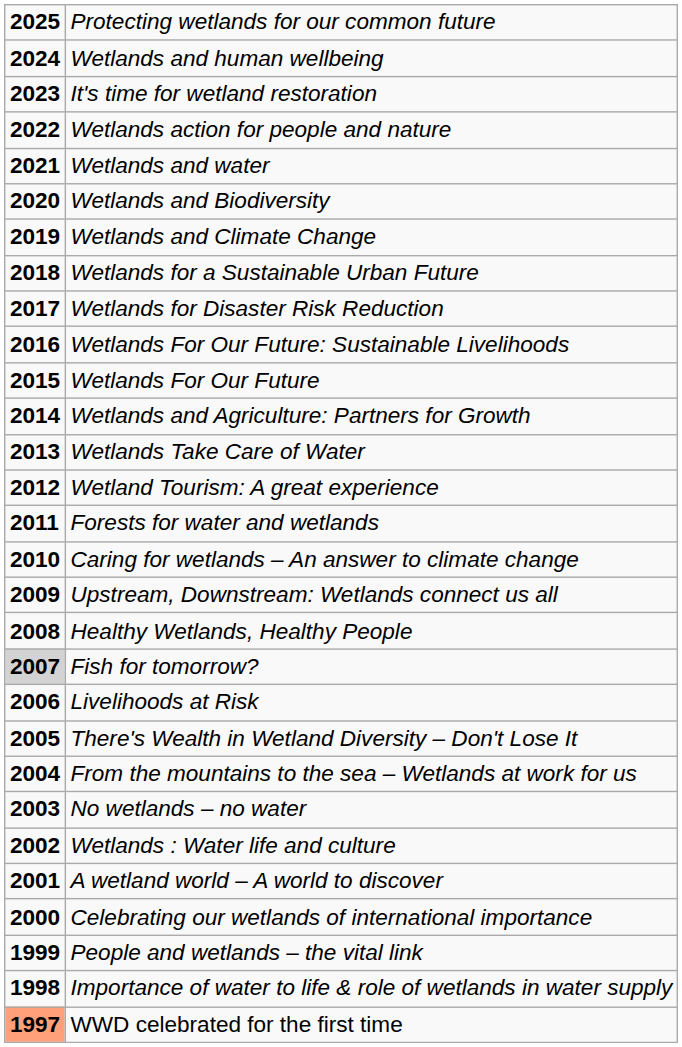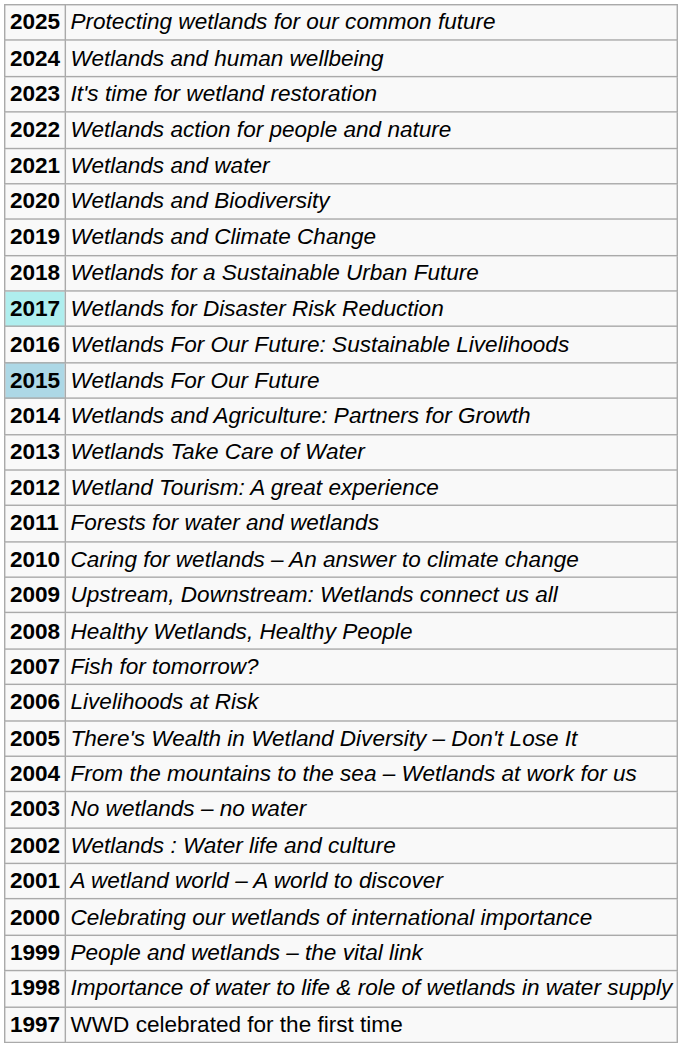Wetlands for Disaster Risk Reduction | column 1: no background -> paleturquoise background
Wetlands For Our Future | column 1: no background -> lightblue background
Fish for tomorrow? | column 1: lightgrey background -> no background
WWD celebrated for the first time | column 1: lightsalmon background -> no background
